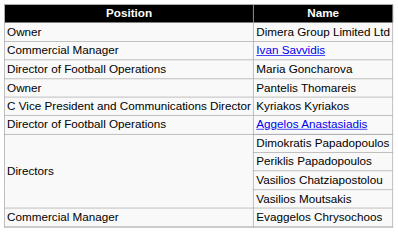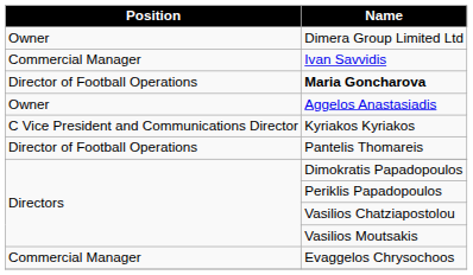row 4 | Name: normal -> bold
row 5 | Name: Pantelis Thomareis -> Aggelos Anastasiadis
row 7 | Name: Aggelos Anastasiadis -> Pantelis Thomareis
